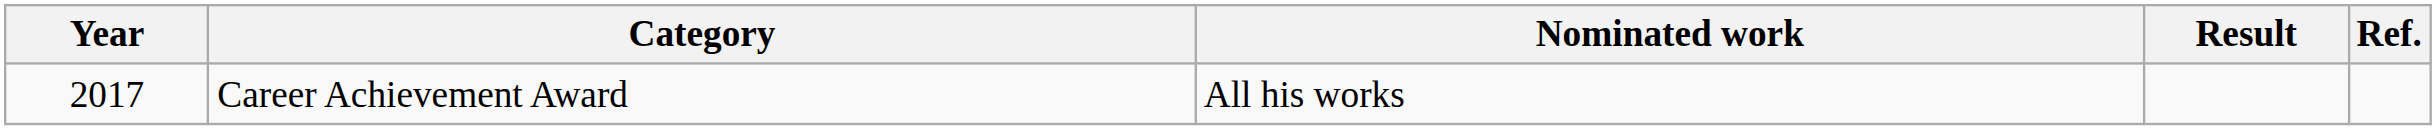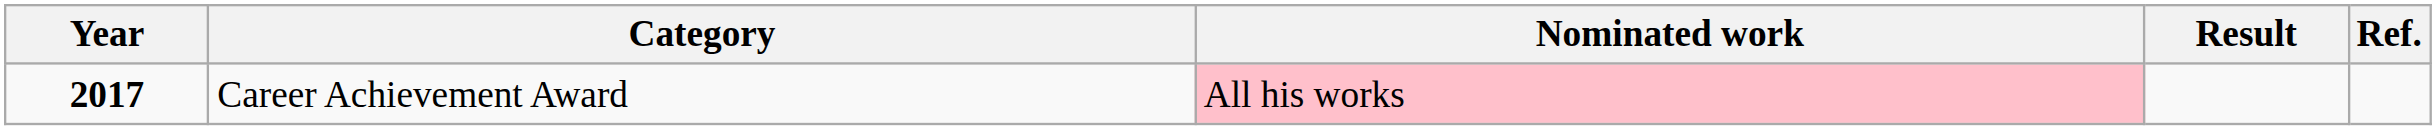row 2 | Year: normal -> bold
row 2 | Nominated work: no background -> pink background
